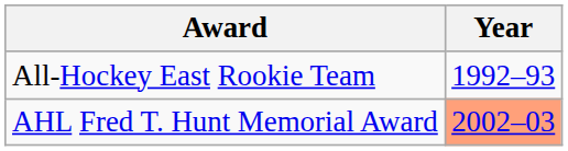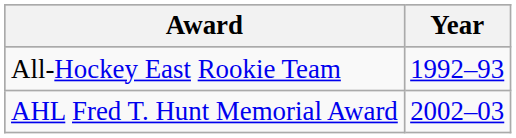AHL Fred T. Hunt Memorial Award | Year: lightsalmon background -> no background
